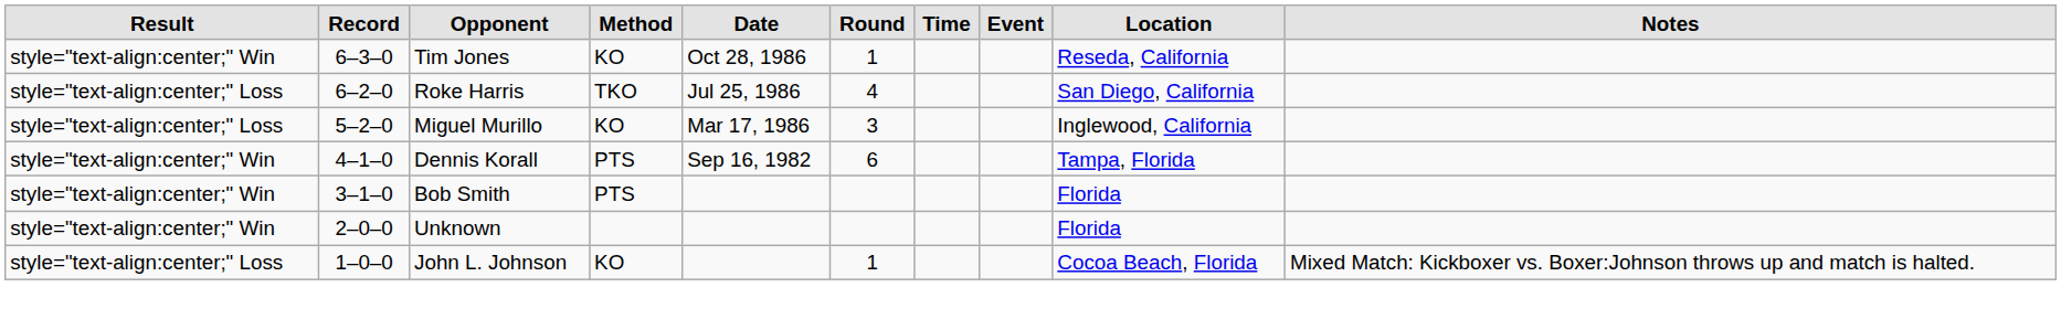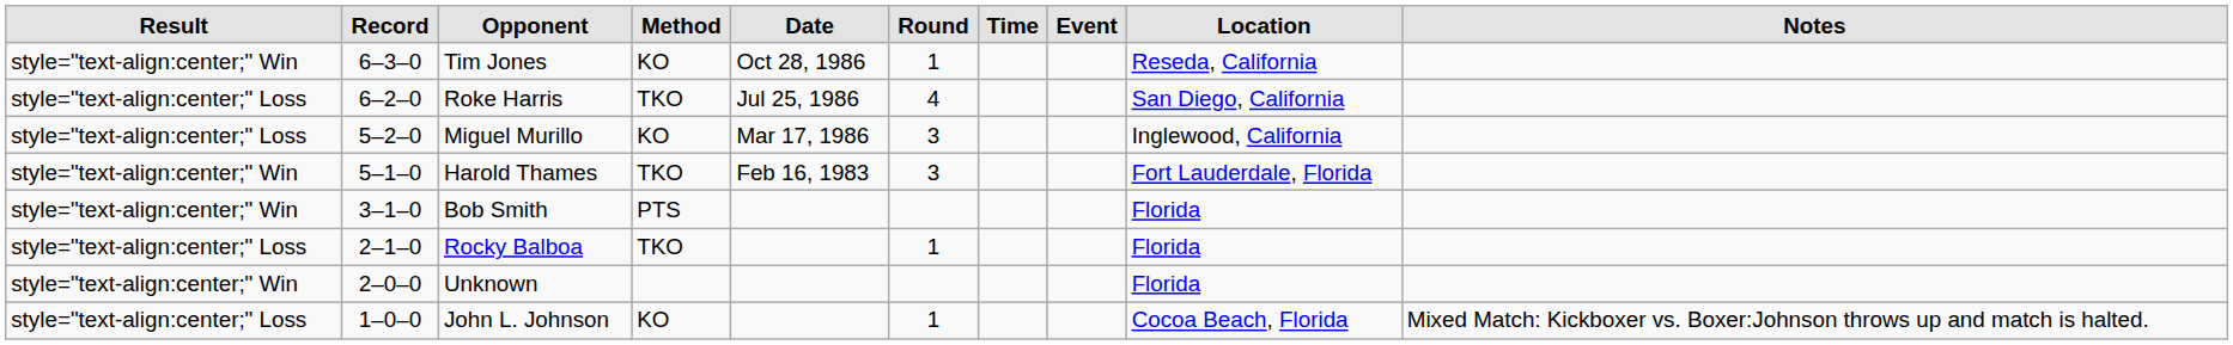+ row: style="text-align:center;" Win | 5–1–0 | Harold Thames | TKO | Feb 16, 1983 | 3 | Fort Lauderdale, Florida
- row: style="text-align:center;" Win | 4–1–0 | Dennis Korall | PTS | Sep 16, 1982 | 6 | Tampa, Florida
+ row: style="text-align:center;" Loss | 2–1–0 | Rocky Balboa | TKO | 1 | Florida
